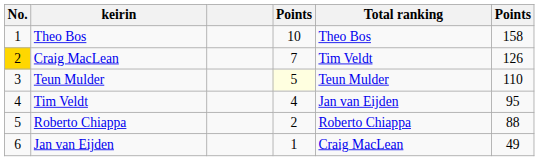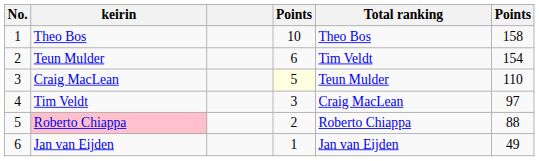row 3 | No.: gold background -> no background
row 3 | keirin: Craig MacLean -> Teun Mulder
row 3 | column 4: 7 -> 6
row 3 | column 6: 126 -> 154
row 4 | keirin: Teun Mulder -> Craig MacLean
row 5 | column 4: 4 -> 3
row 5 | Total ranking: Jan van Eijden -> Craig MacLean
row 5 | column 6: 95 -> 97
row 6 | keirin: no background -> pink background
row 7 | Total ranking: Craig MacLean -> Jan van Eijden
